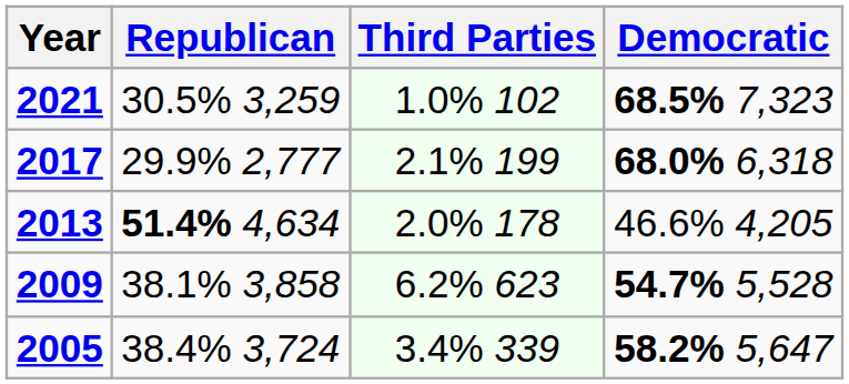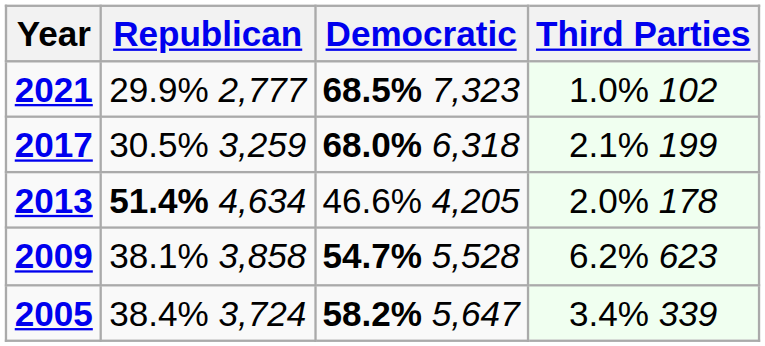columns swapped: Democratic <-> Third Parties
2021 | Republican: 30.5% 3,259 -> 29.9% 2,777
2017 | Republican: 29.9% 2,777 -> 30.5% 3,259
